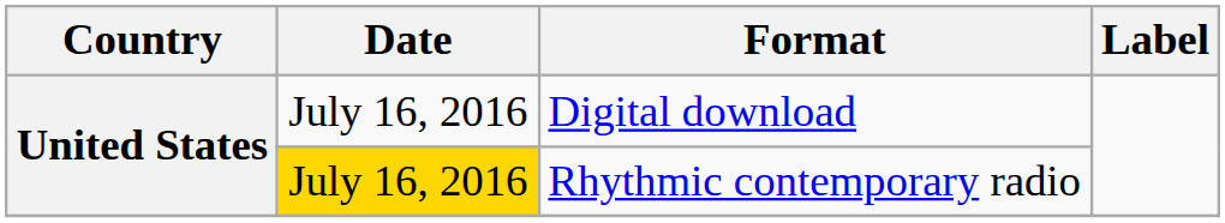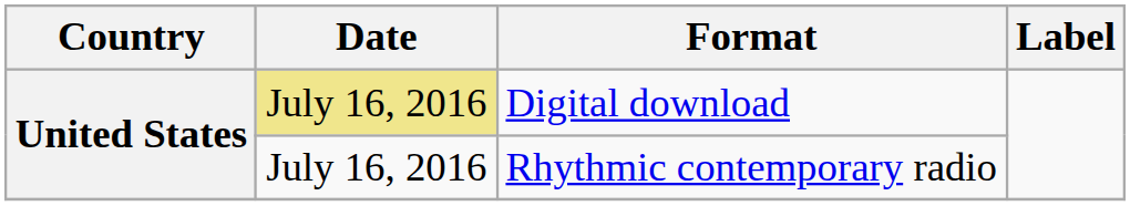Digital download | Date: no background -> khaki background
Rhythmic contemporary radio | Date: gold background -> no background
